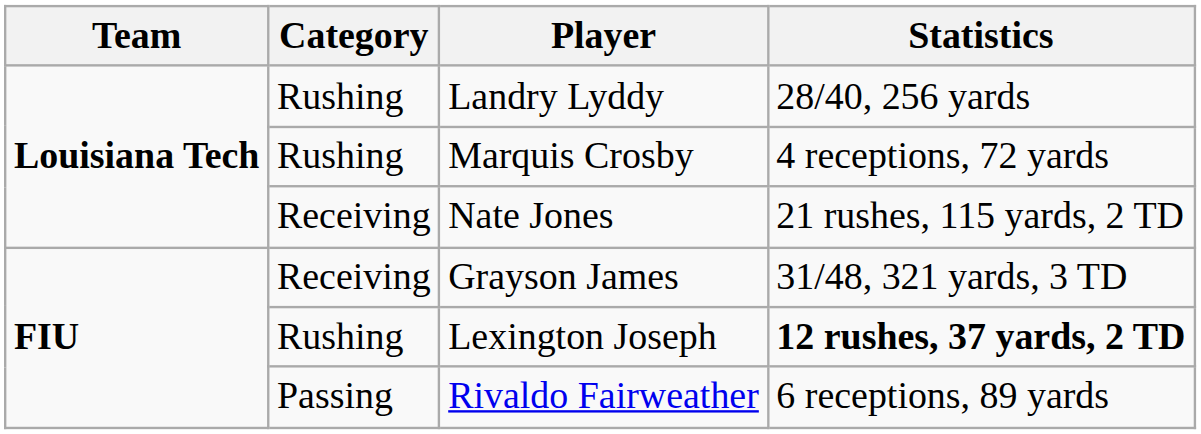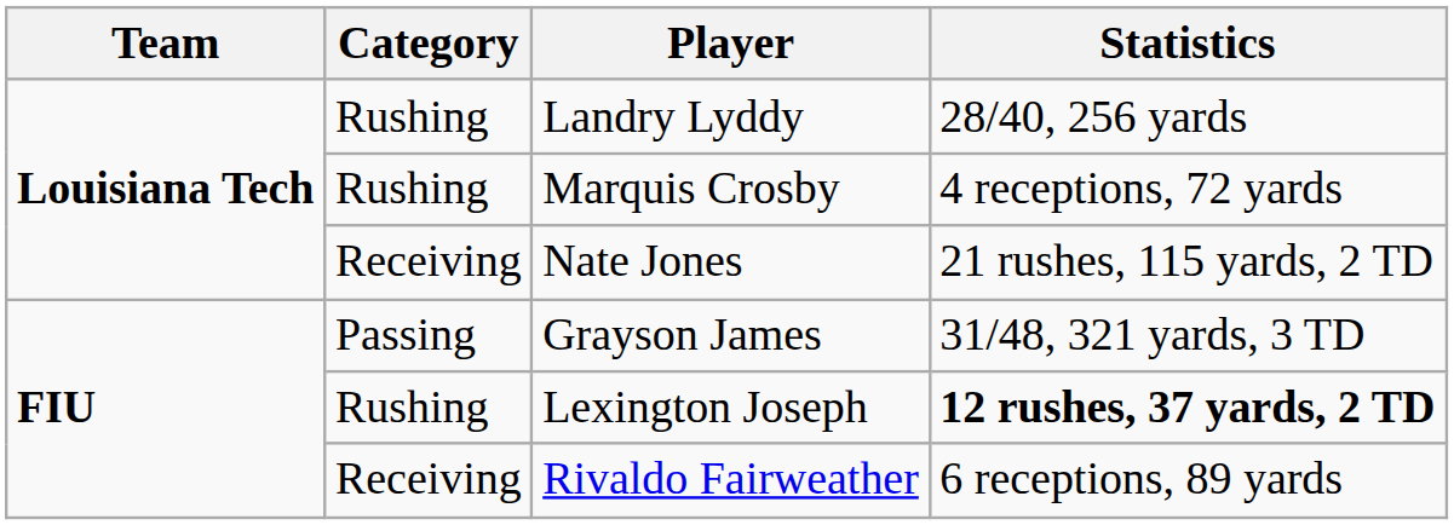Grayson James | Category: Receiving -> Passing
Rivaldo Fairweather | Category: Passing -> Receiving
